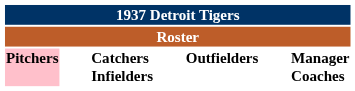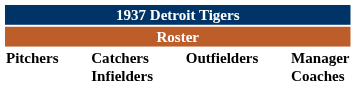Pitchers | column 1: pink background -> no background
